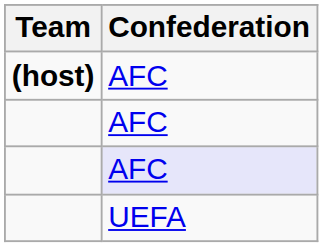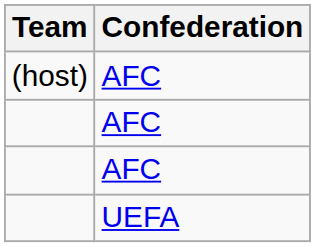row 2 | Team: bold -> normal
row 4 | Confederation: lavender background -> no background
